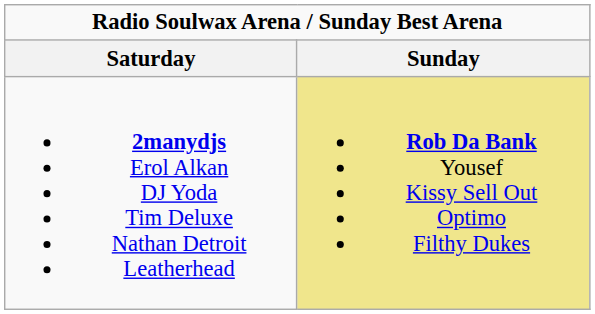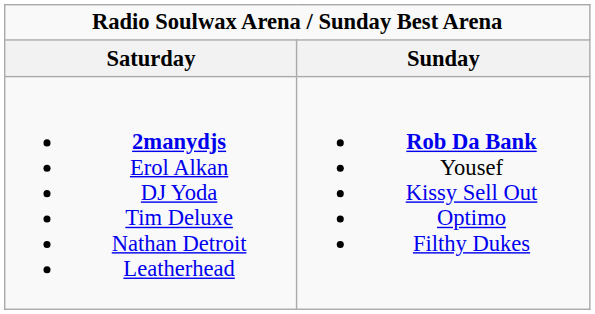row 3 | Sunday: khaki background -> no background
